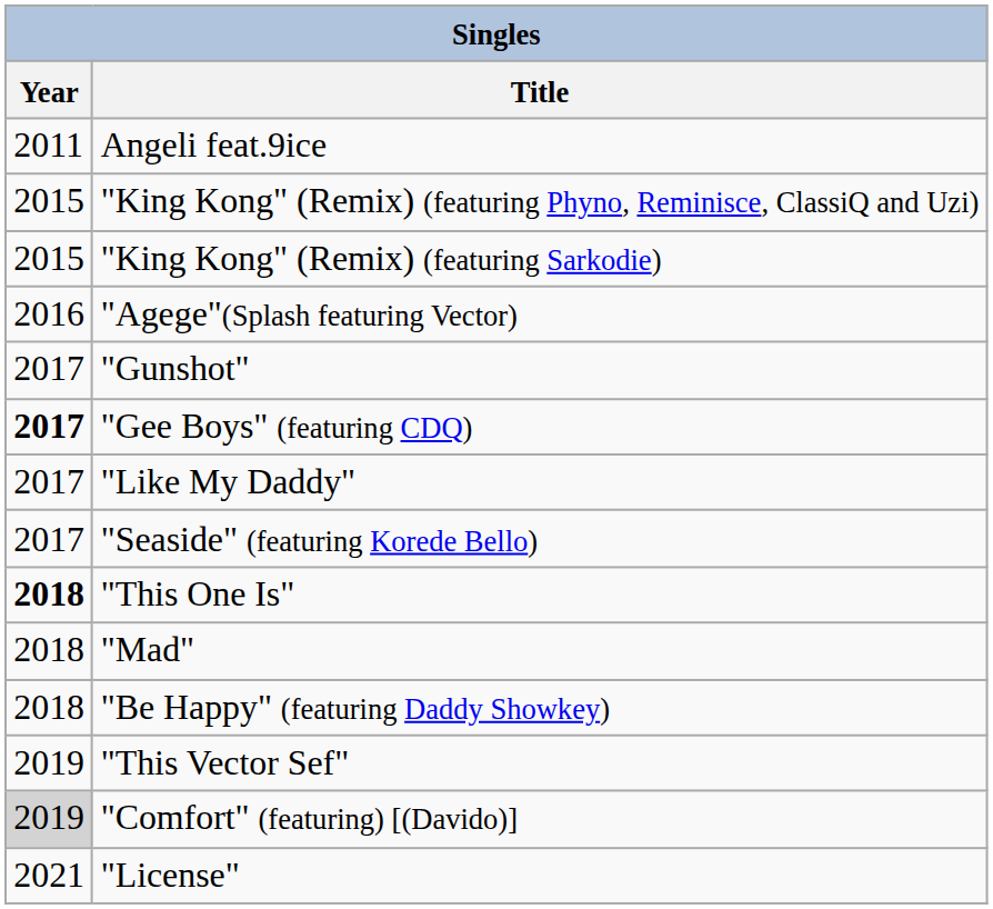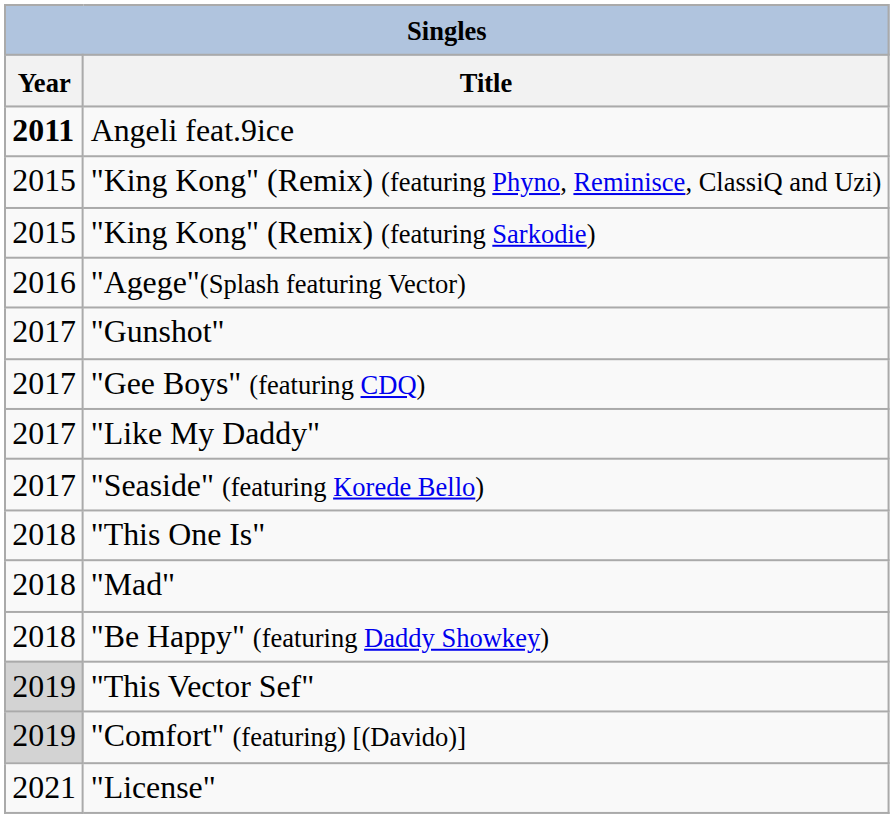Angeli feat.9ice | Year: normal -> bold
"Gee Boys" (featuring CDQ) | Year: bold -> normal
"This One Is" | Year: bold -> normal
"This Vector Sef" | Year: no background -> lightgrey background
